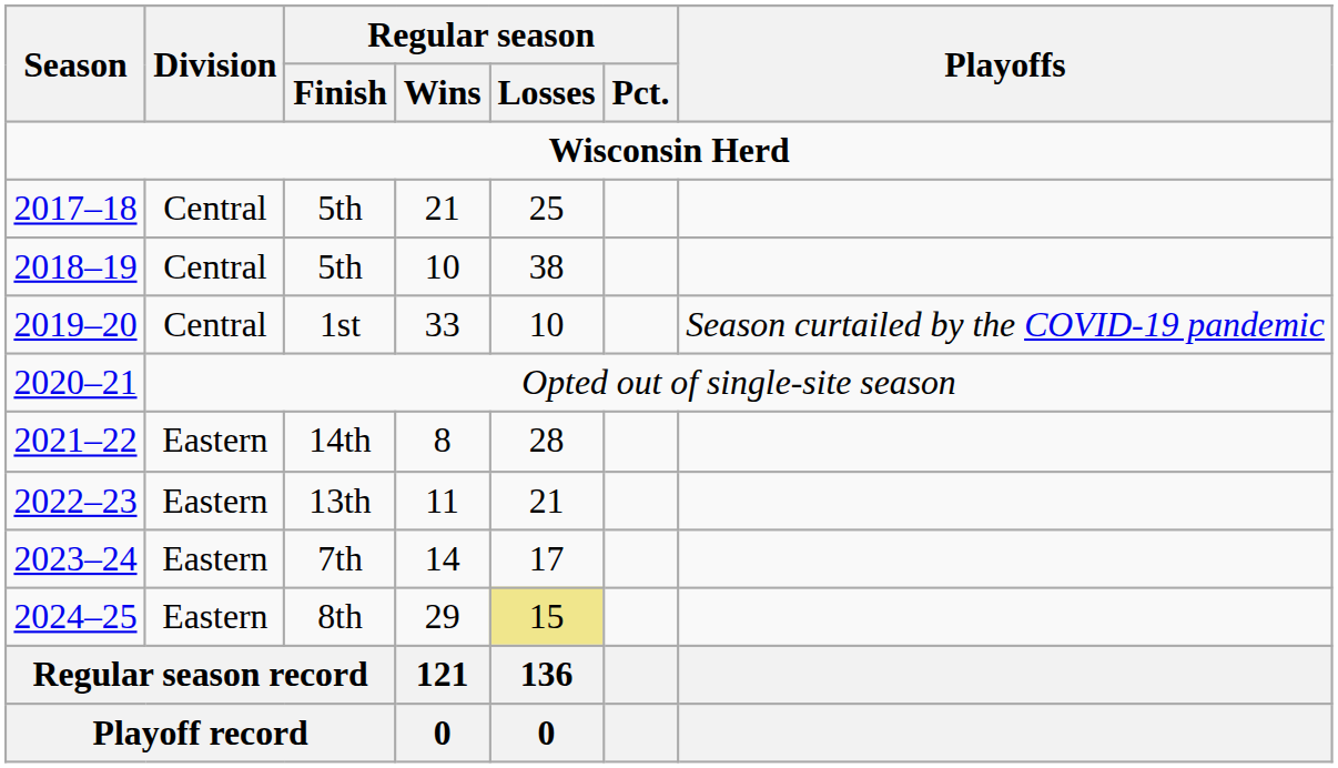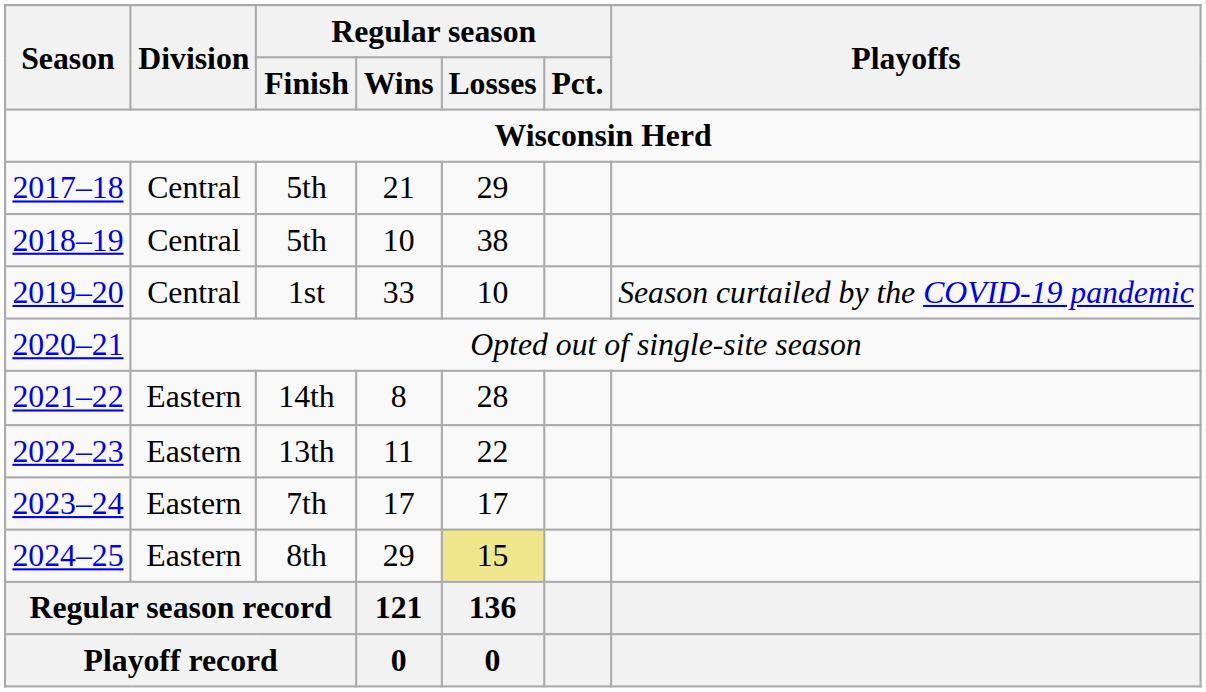2017–18 | Regular season / Losses: 25 -> 29
2022–23 | Regular season / Losses: 21 -> 22
2023–24 | Regular season / Wins: 14 -> 17
